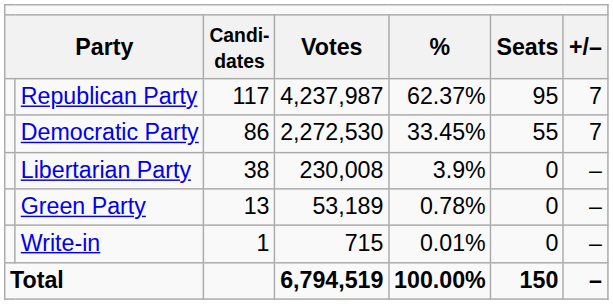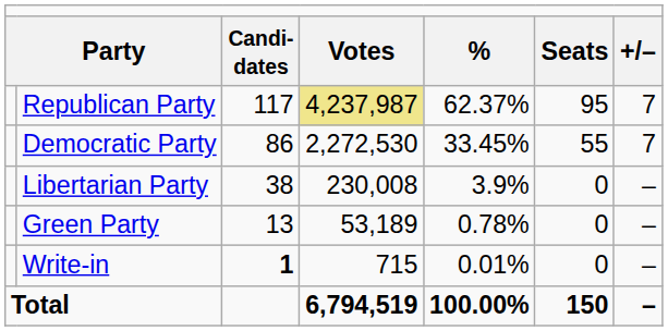Republican Party | column 4: no background -> khaki background
Write-in | column 3: normal -> bold
